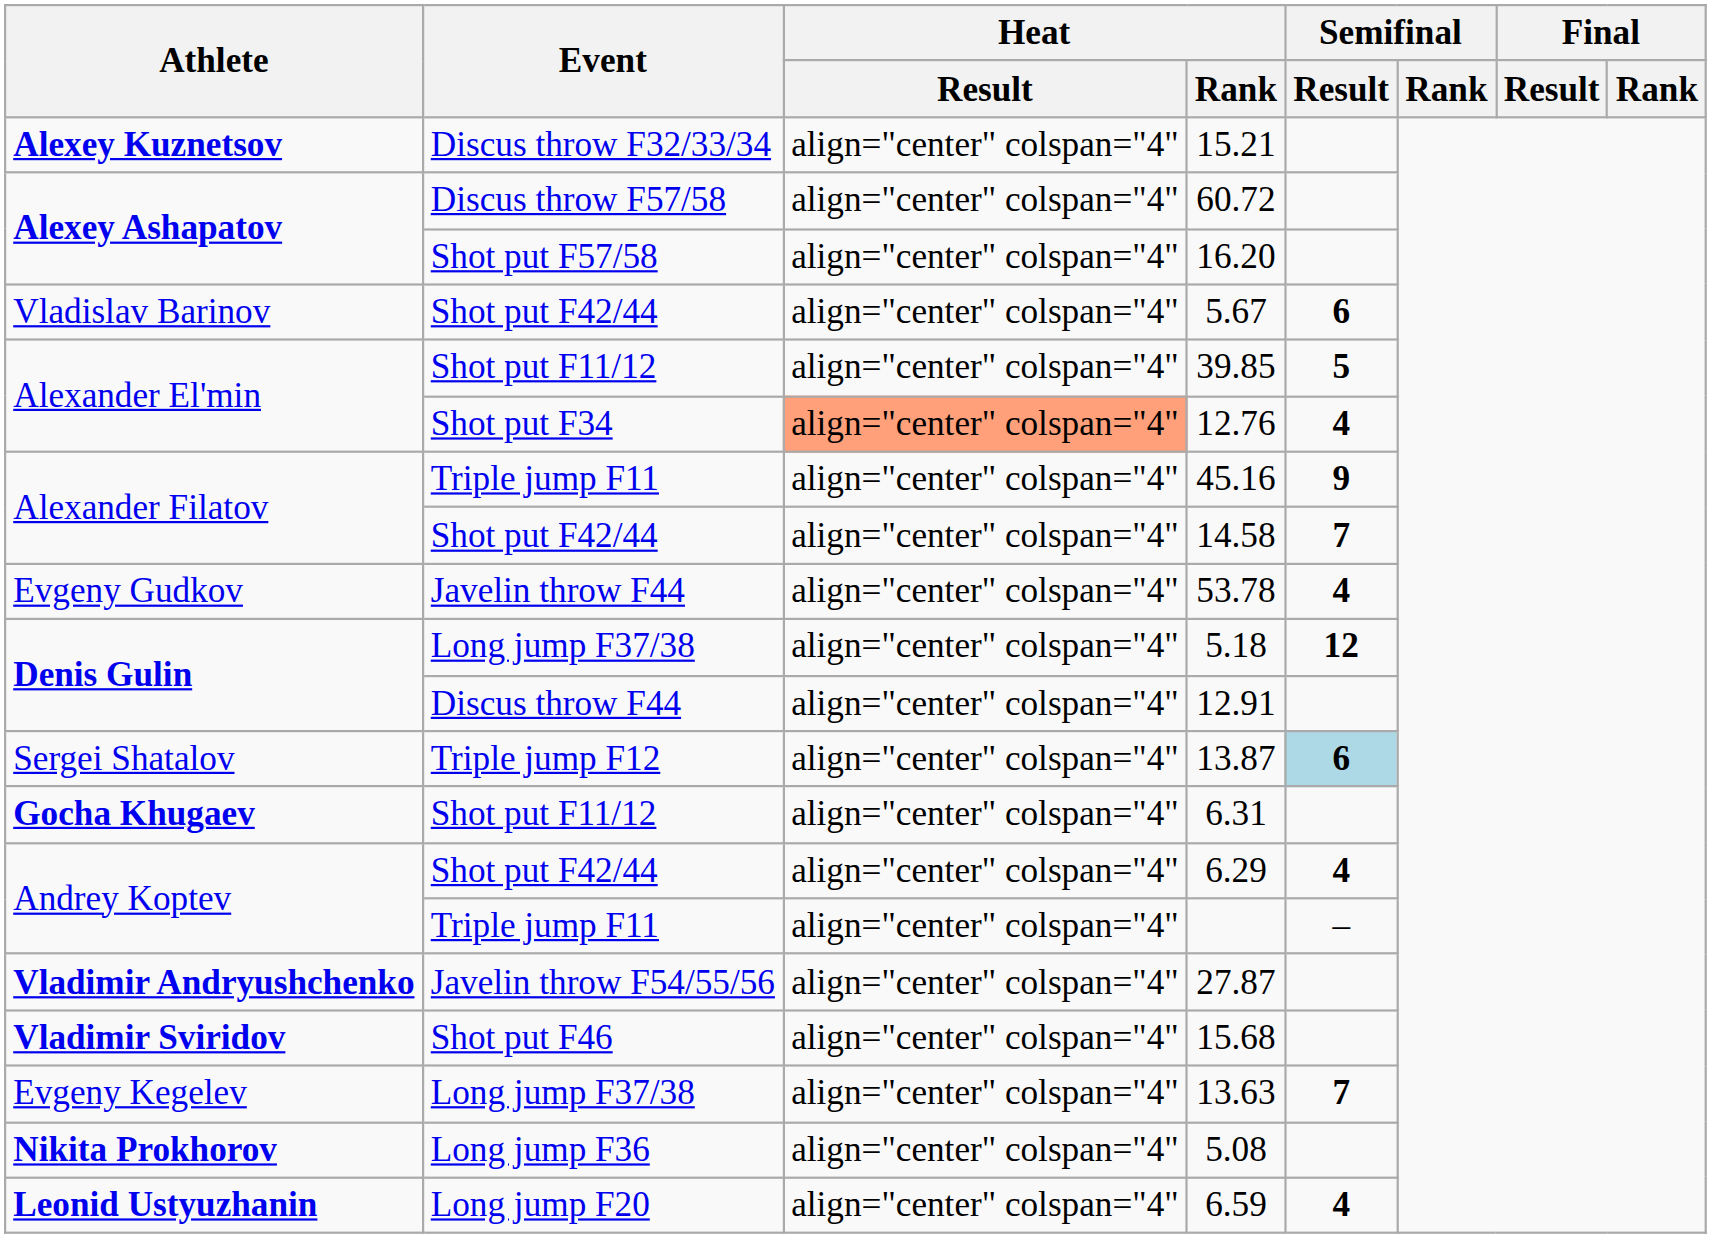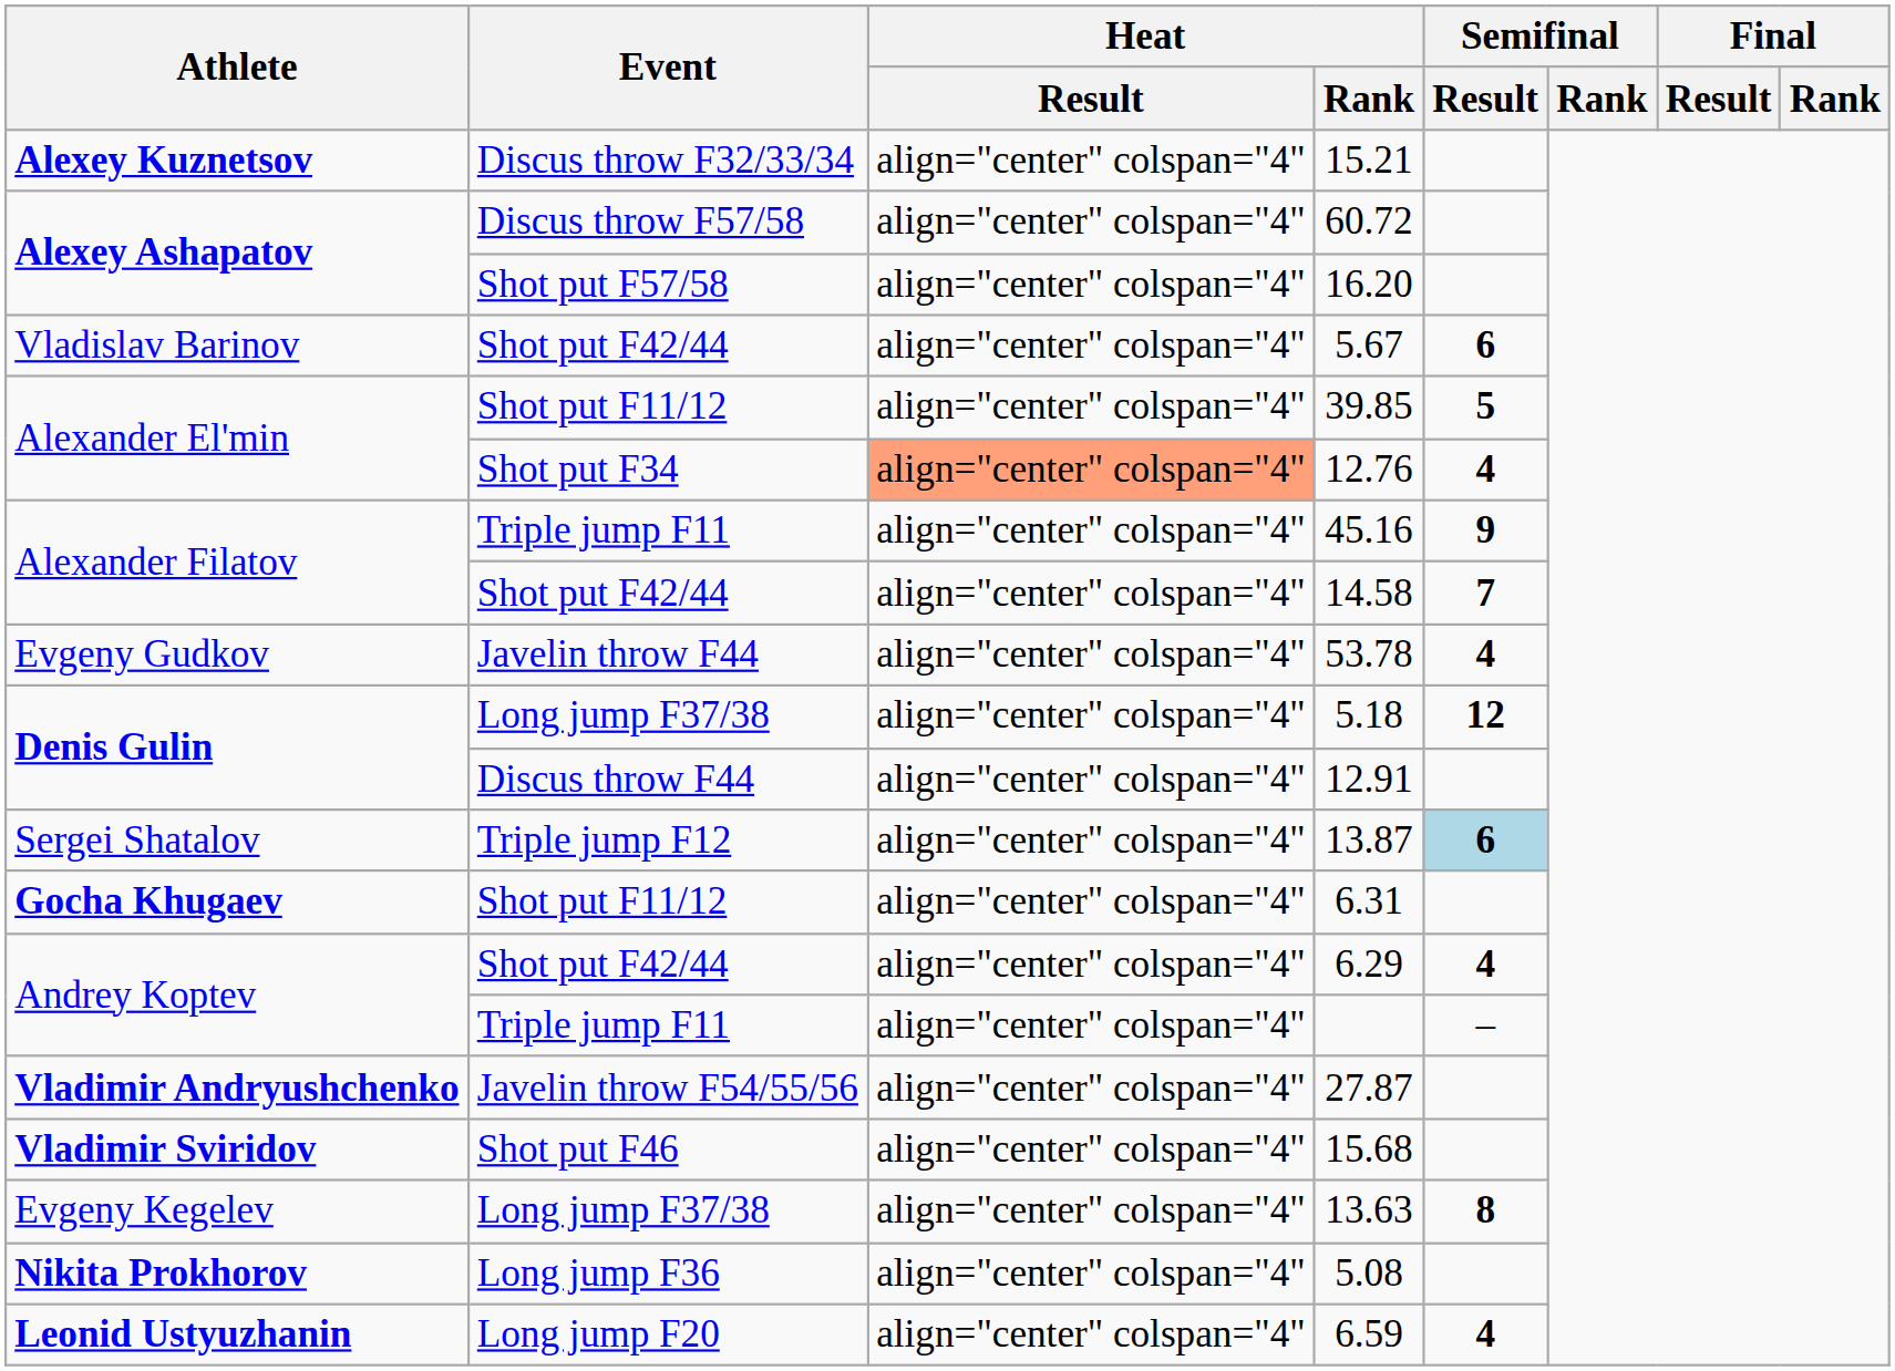13.63 | Semifinal / Result: 7 -> 8
